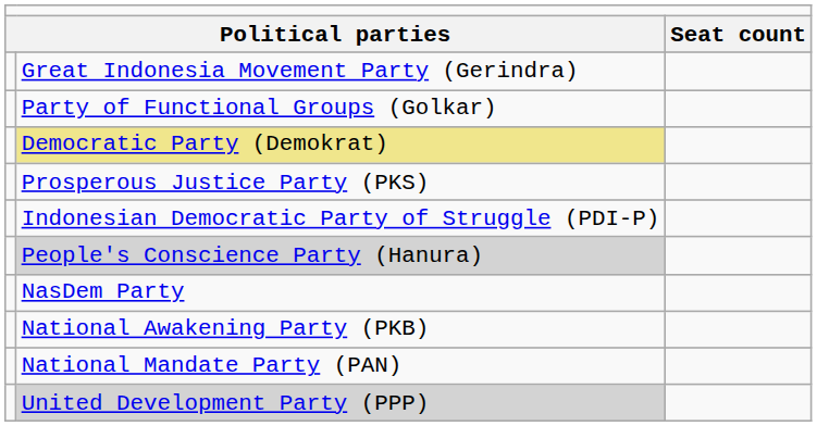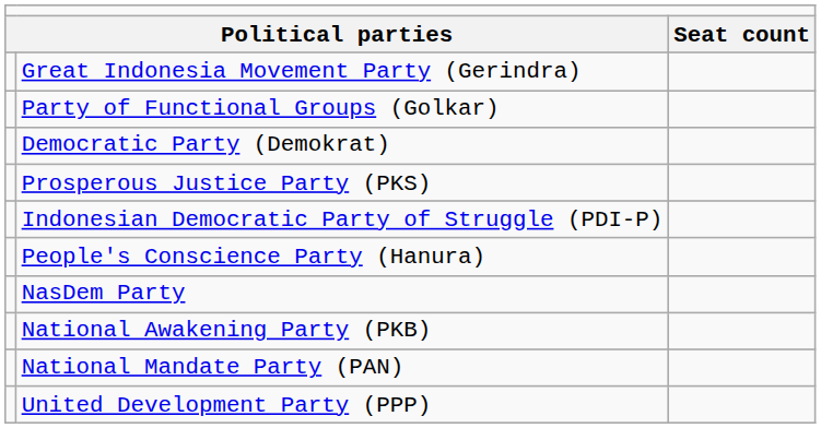Democratic Party (Demokrat) | column 2: khaki background -> no background
People's Conscience Party (Hanura) | column 2: lightgrey background -> no background
United Development Party (PPP) | column 2: lightgrey background -> no background
